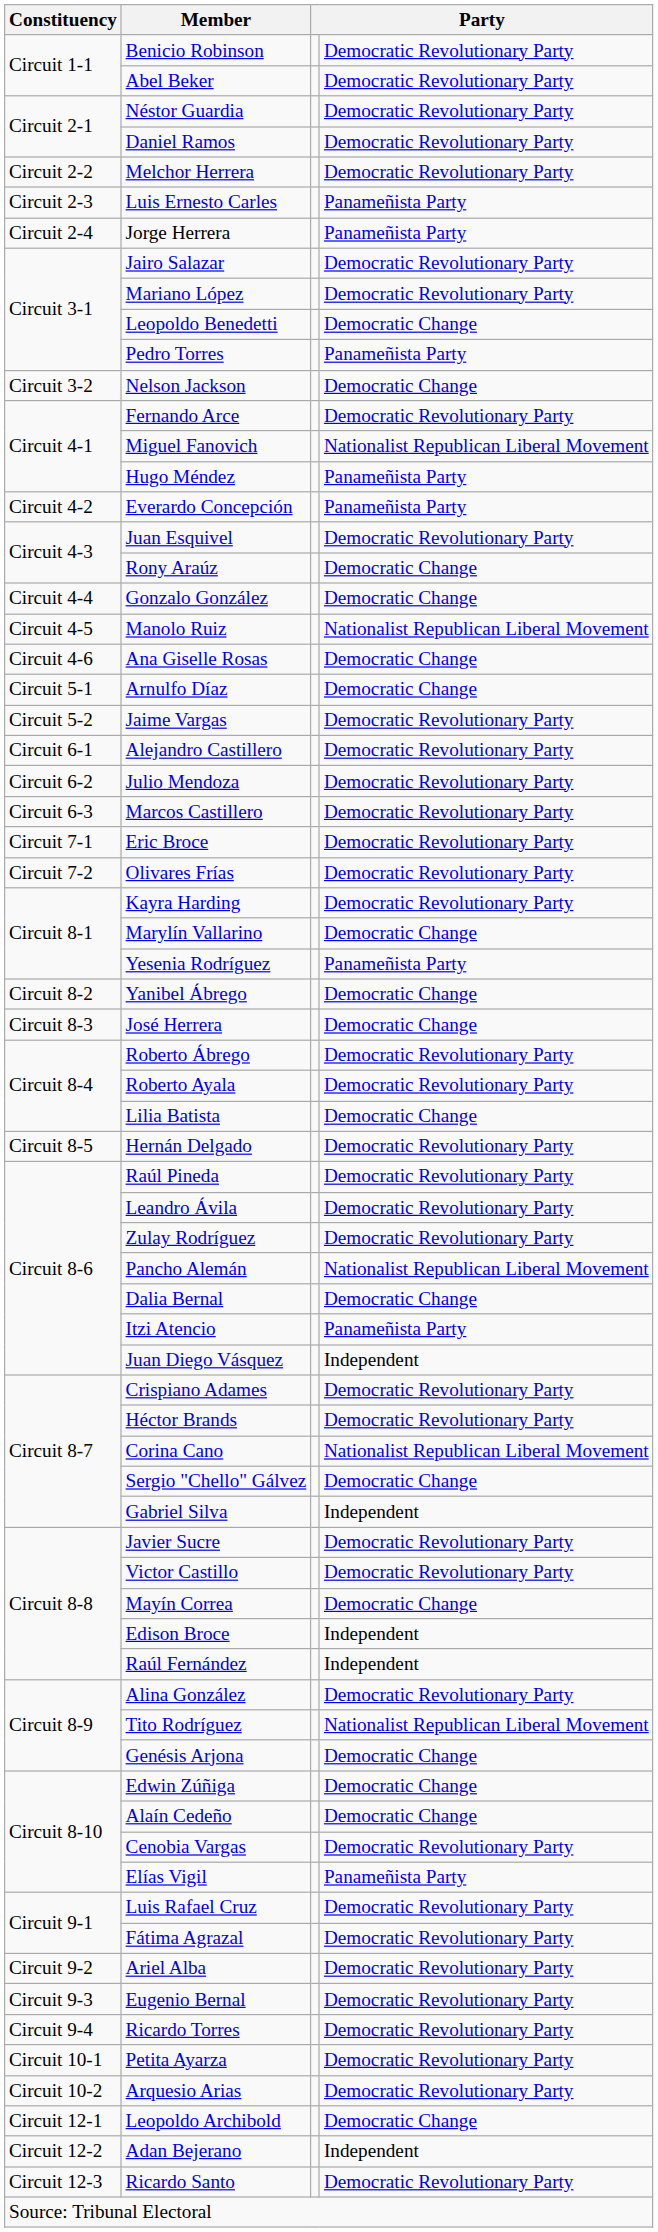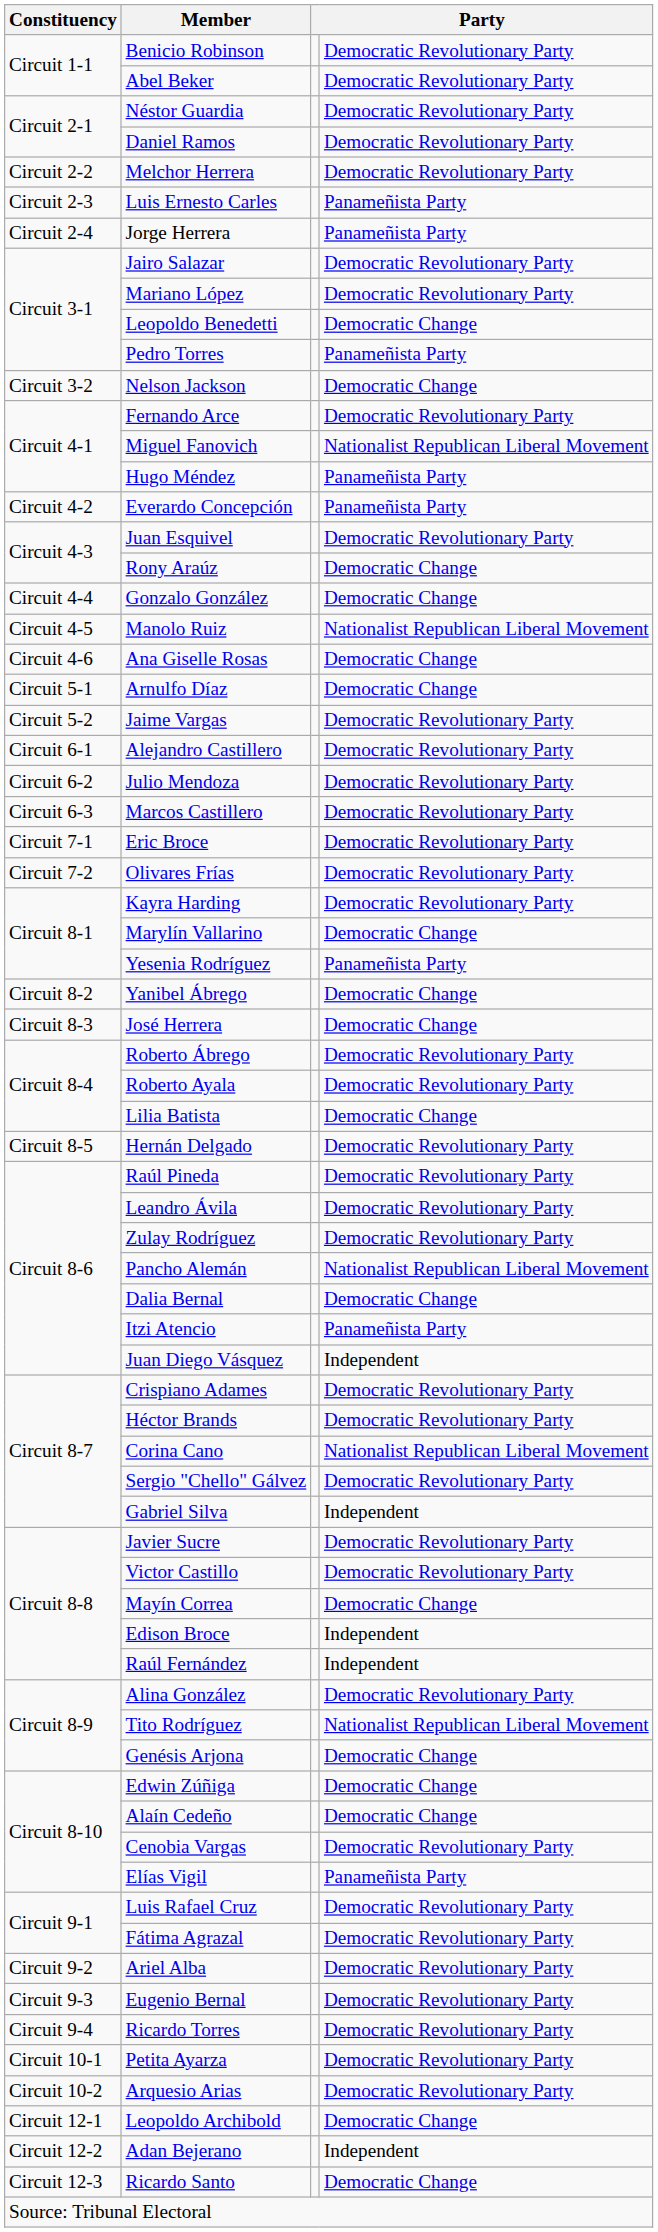Sergio "Chello" Gálvez | column 4: Democratic Change -> Democratic Revolutionary Party
Ricardo Santo | column 4: Democratic Revolutionary Party -> Democratic Change
